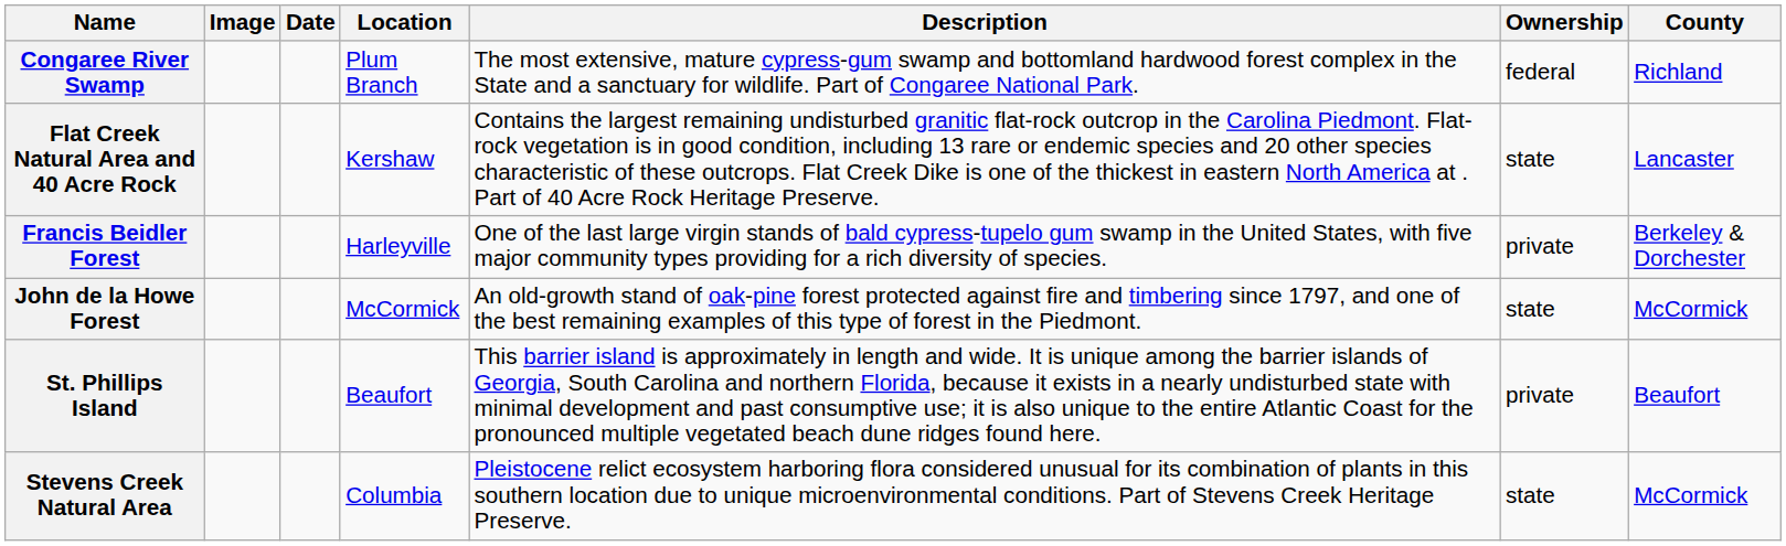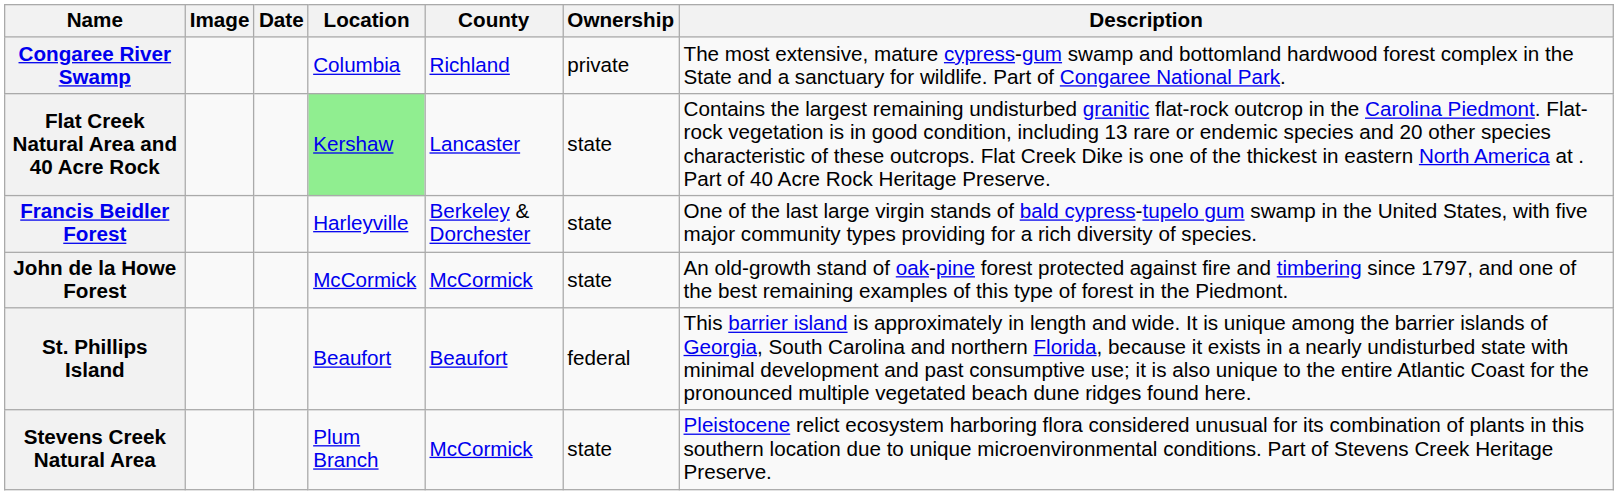columns swapped: County <-> Description
Congaree River Swamp | Location: Plum Branch -> Columbia
Congaree River Swamp | Ownership: federal -> private
Flat Creek Natural Area and 40 Acre Rock | Location: no background -> lightgreen background
Francis Beidler Forest | Ownership: private -> state
St. Phillips Island | Ownership: private -> federal
Stevens Creek Natural Area | Location: Columbia -> Plum Branch
